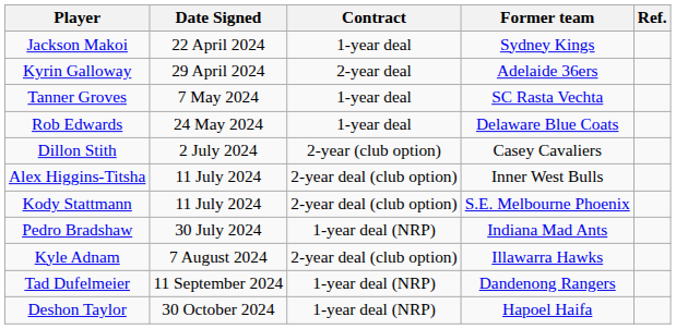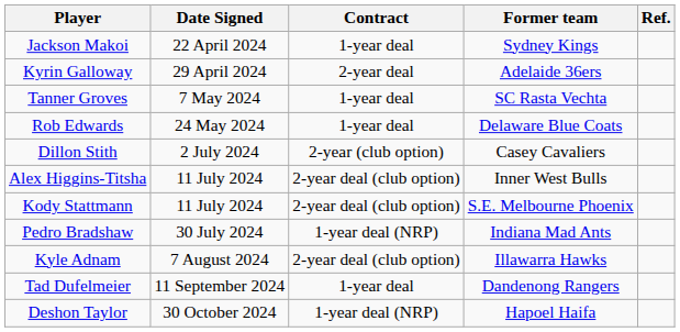Tad Dufelmeier | Contract: 1-year deal (NRP) -> 1-year deal
